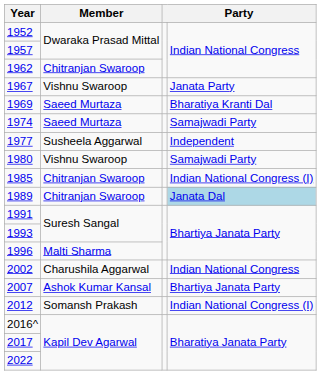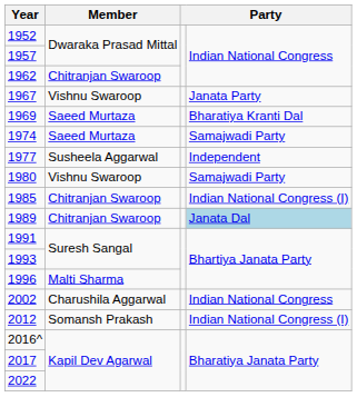- row: 2007 | Ashok Kumar Kansal | Bhartiya Janata Party
